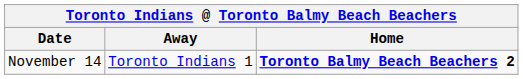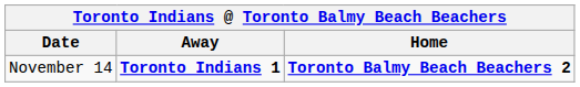November 14 | Away: normal -> bold
